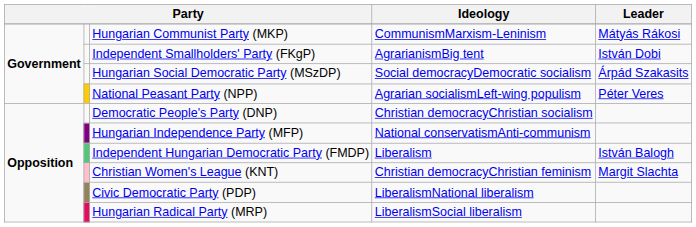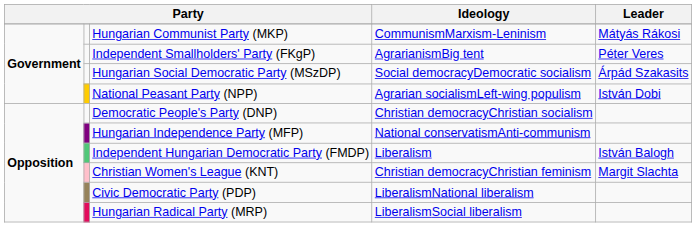Independent Smallholders' Party (FKgP) | Leader: István Dobi -> Péter Veres
National Peasant Party (NPP) | Leader: Péter Veres -> István Dobi
